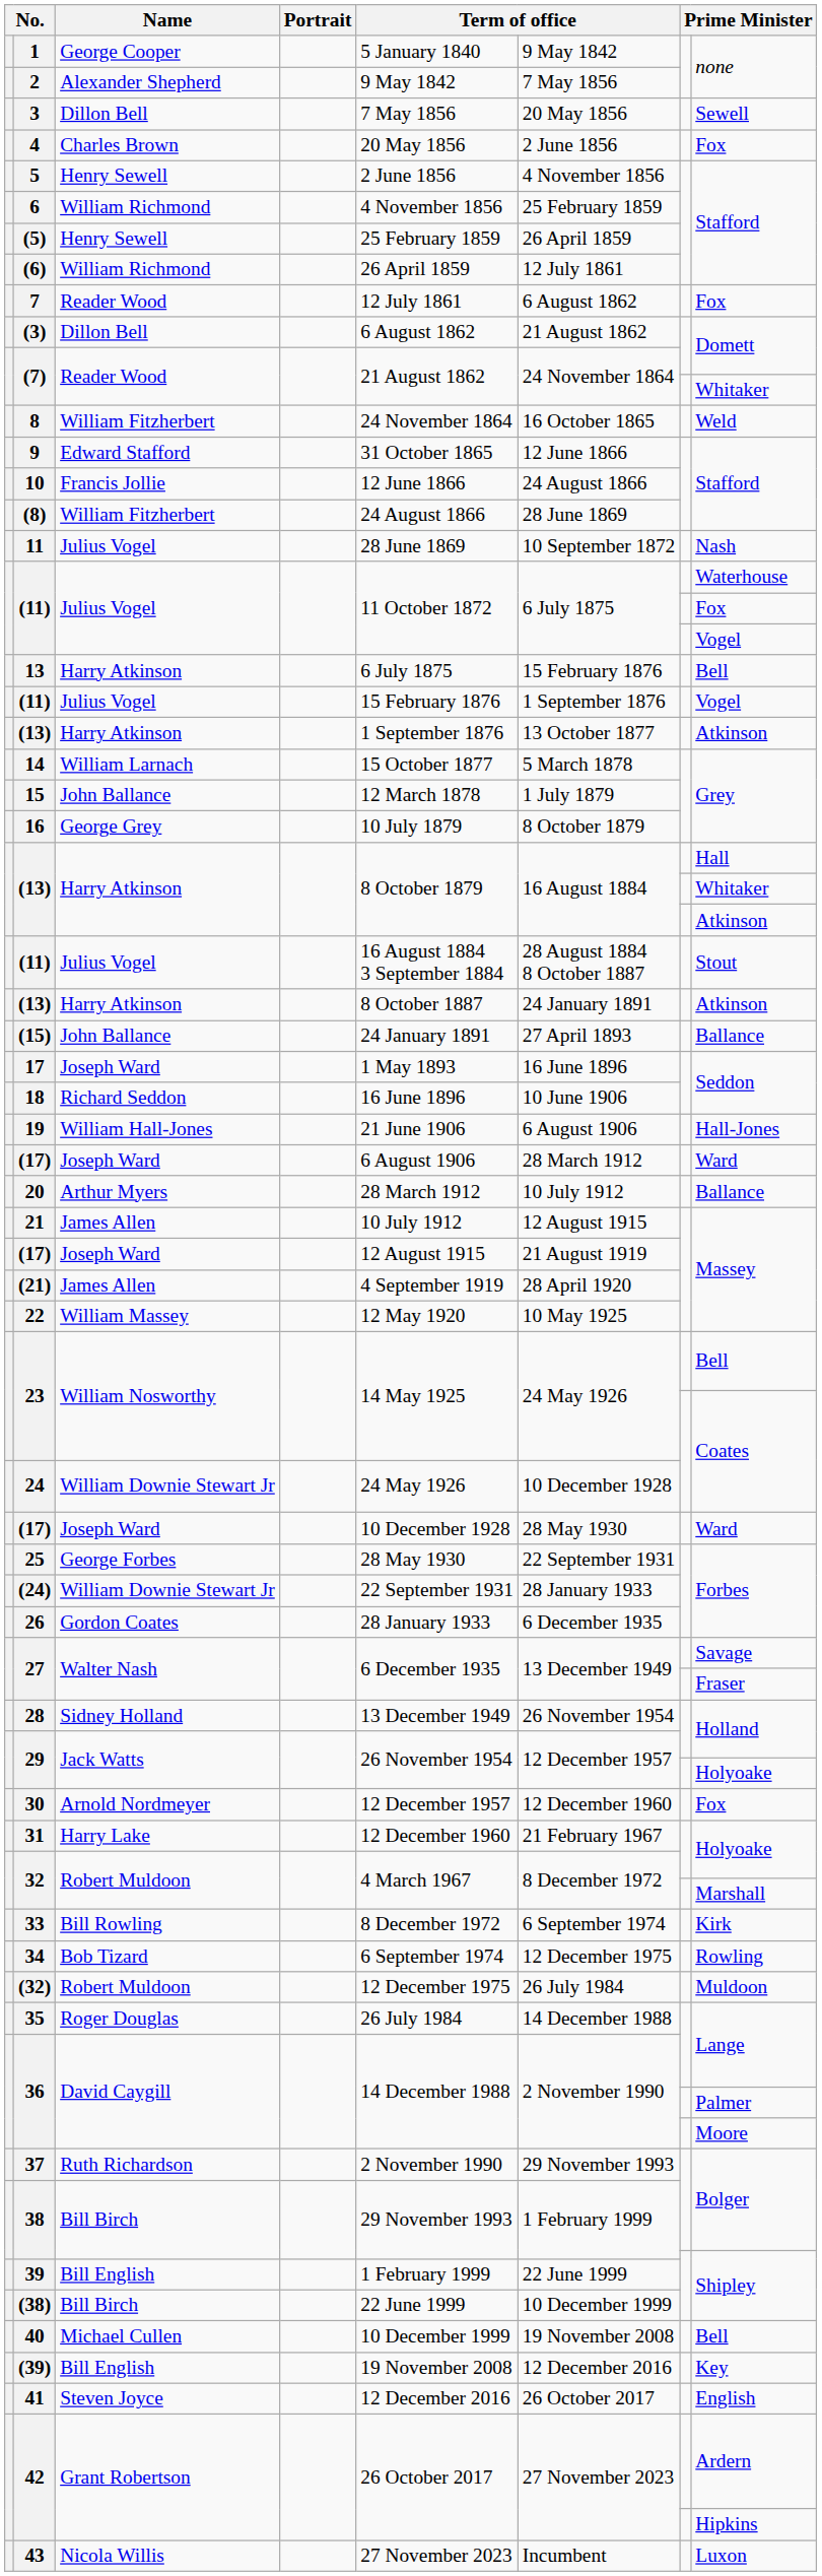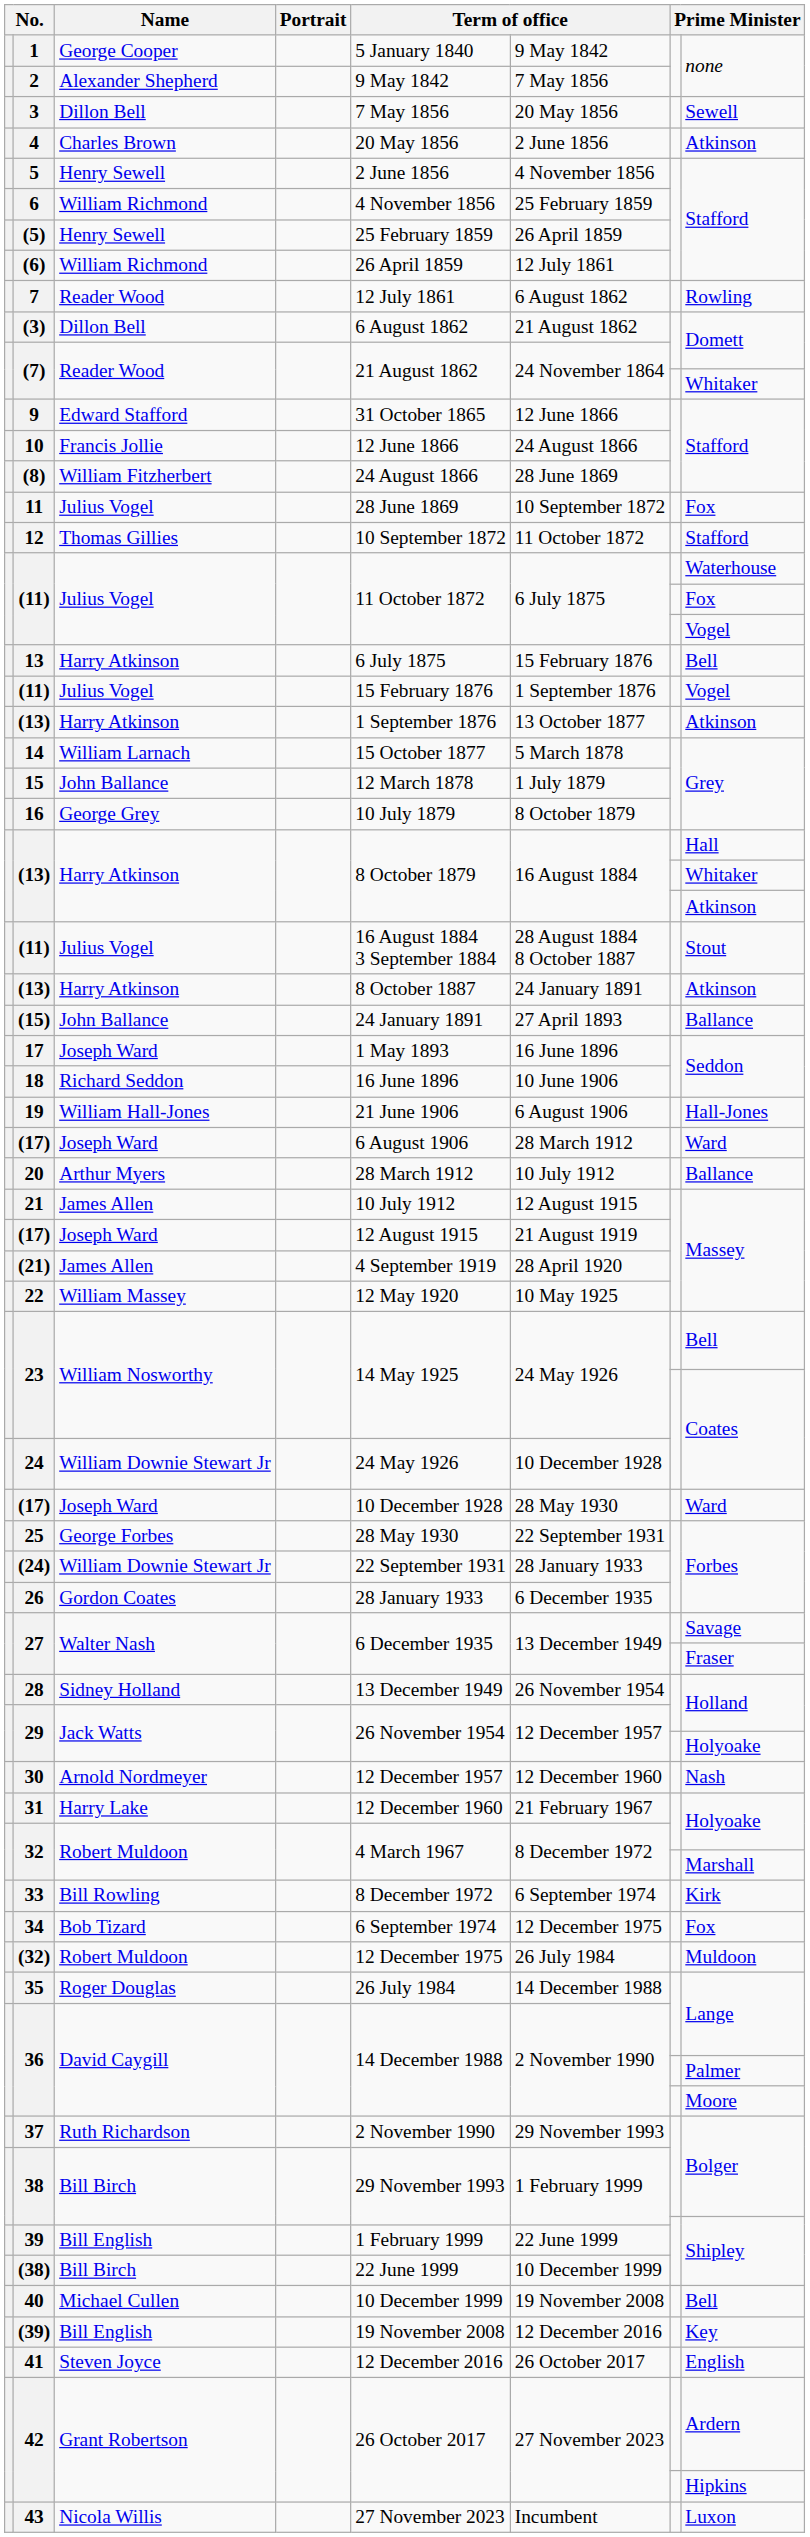4 | column 8: Fox -> Atkinson
7 | column 8: Fox -> Rowling
- row: 8 | William Fitzherbert | 24 November 1864 | 16 October 1865 | Weld
11 | column 8: Nash -> Fox
+ row: 12 | Thomas Gillies | 10 September 1872 | 11 October 1872 | Stafford
30 | column 8: Fox -> Nash
34 | column 8: Rowling -> Fox
